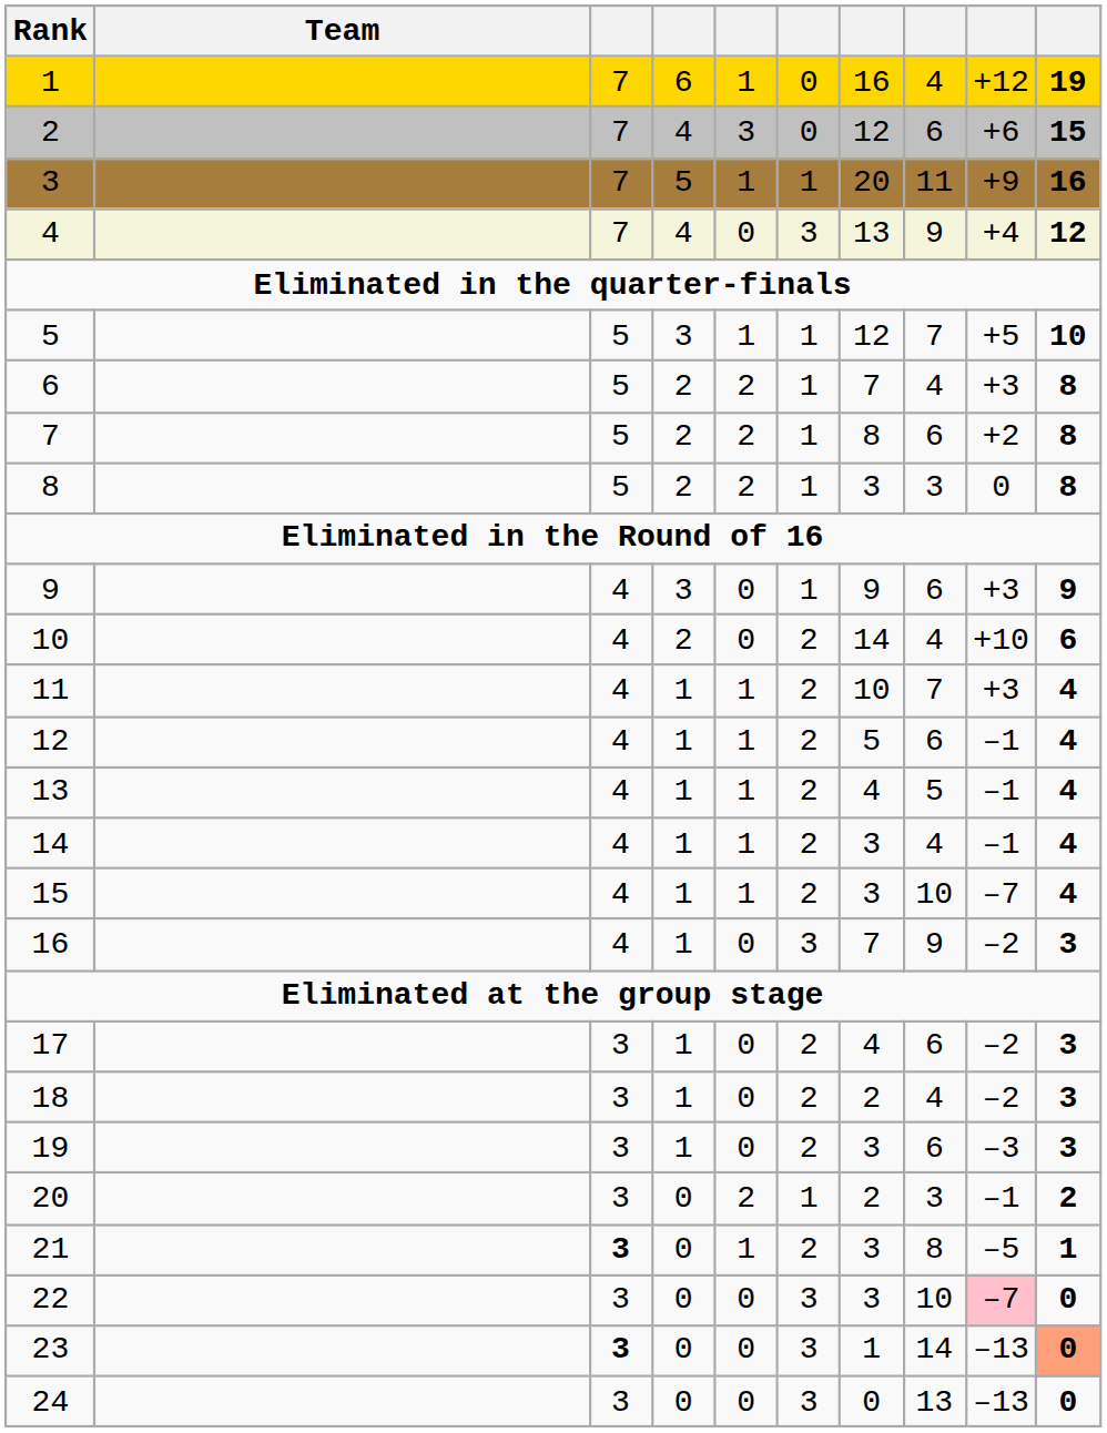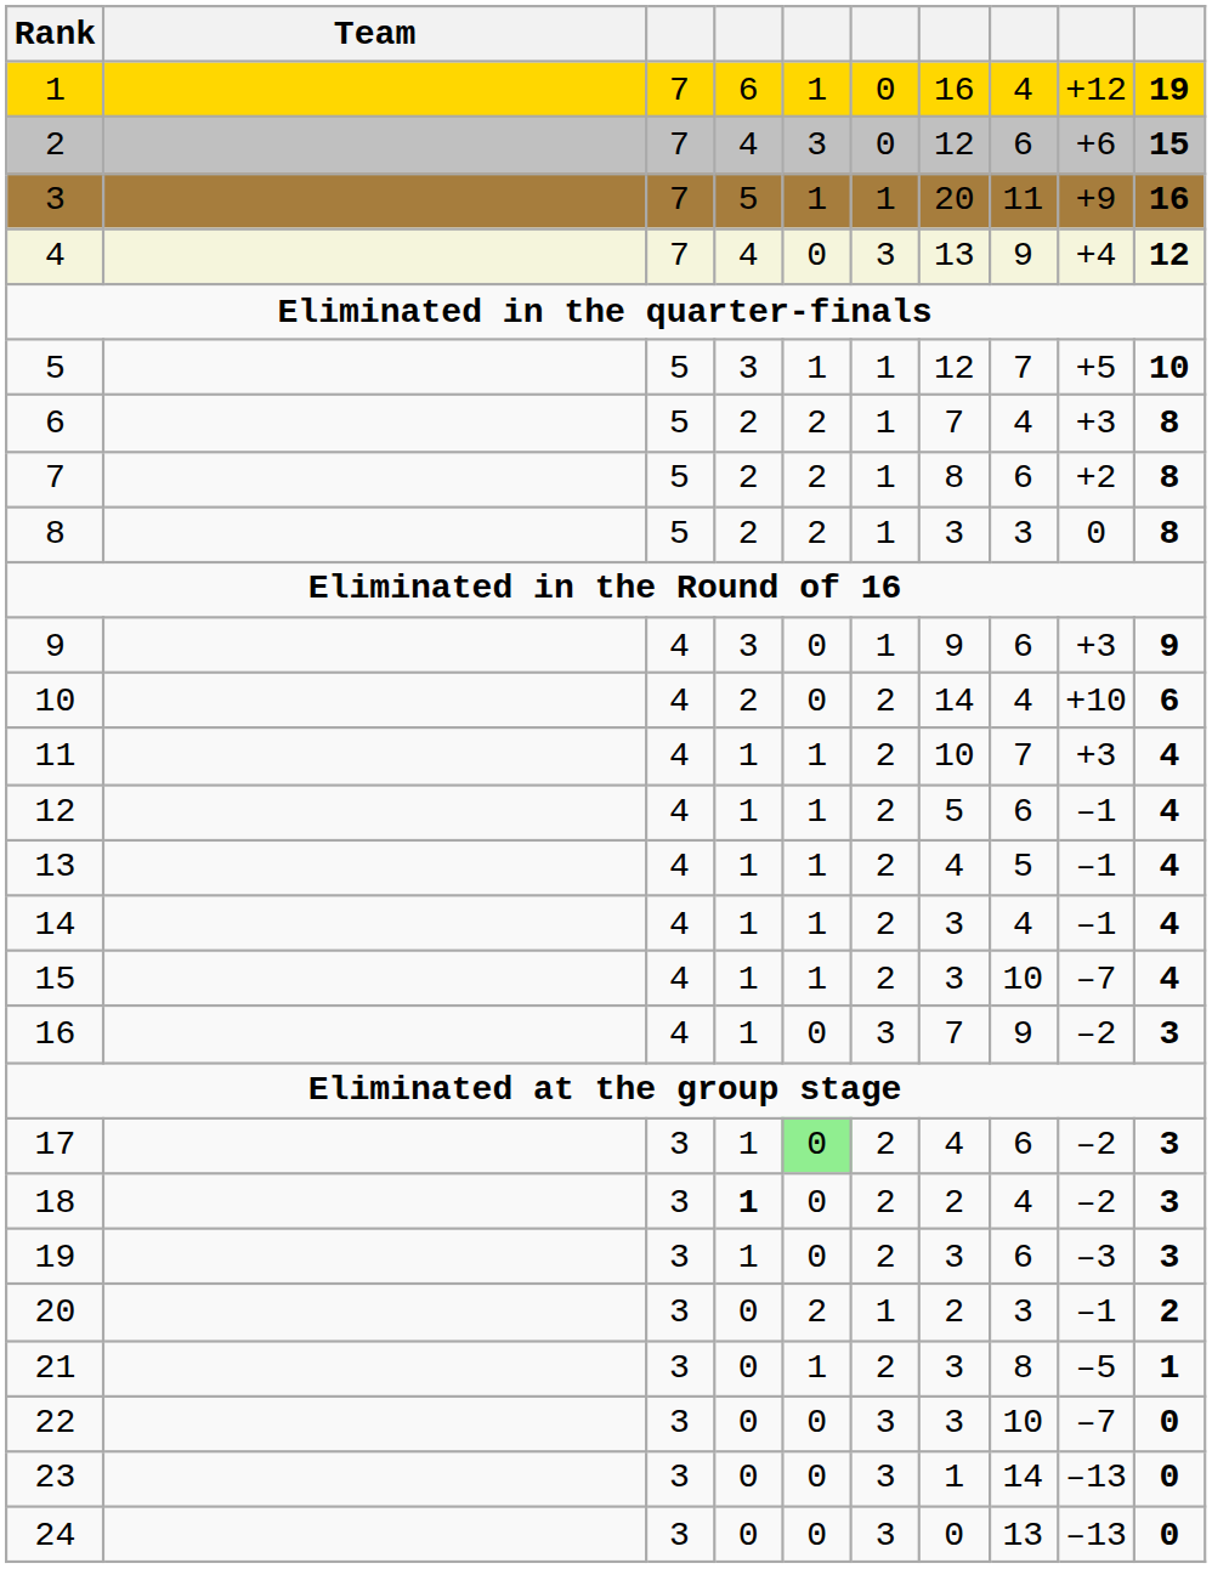17 | column 5: no background -> lightgreen background
18 | column 4: normal -> bold
21 | column 3: bold -> normal
22 | column 9: pink background -> no background
23 | column 3: bold -> normal
23 | column 10: lightsalmon background -> no background
